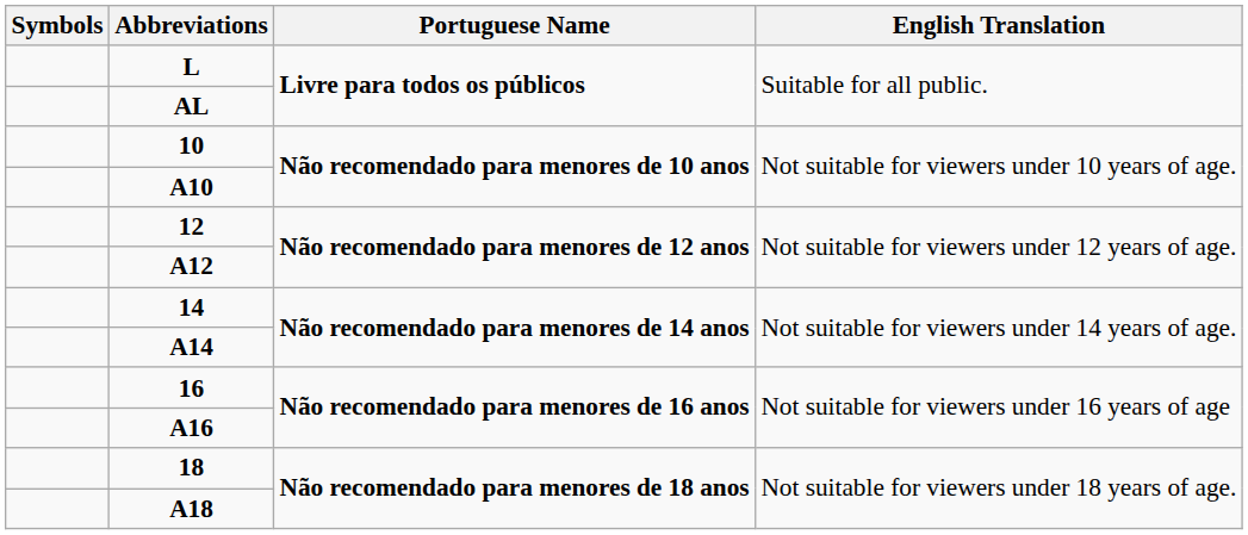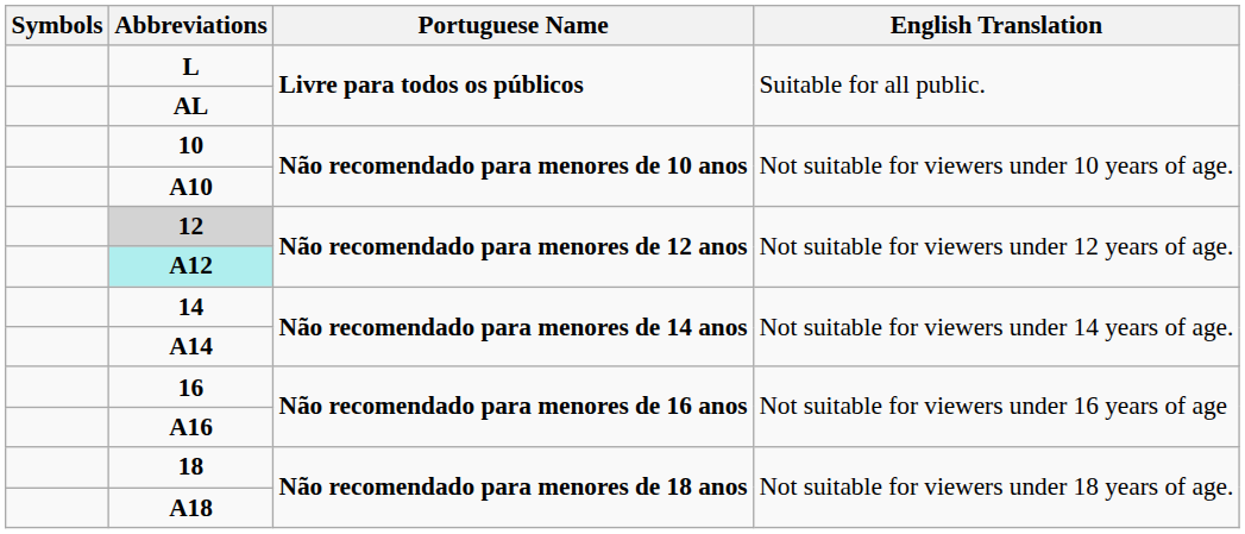12 | Abbreviations: no background -> lightgrey background
A12 | Abbreviations: no background -> paleturquoise background
